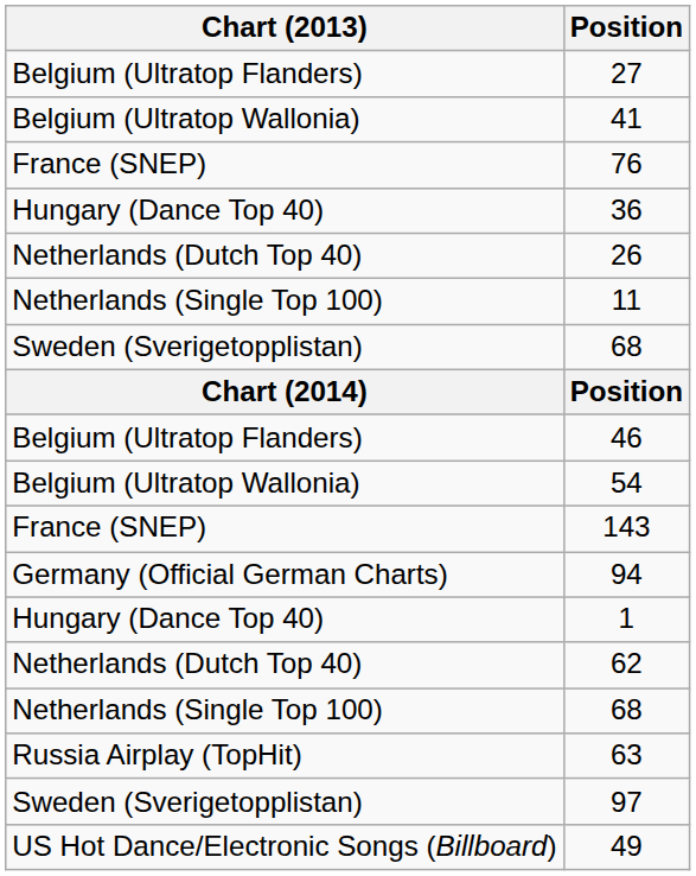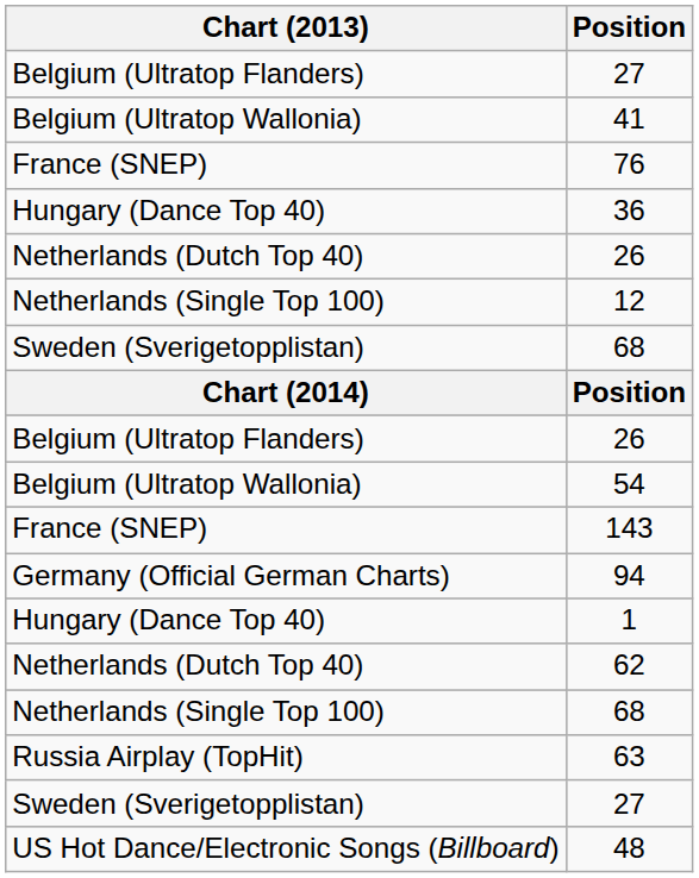row 7 | Position: 11 -> 12
row 10 | Position: 46 -> 26
row 18 | Position: 97 -> 27
row 19 | Position: 49 -> 48
